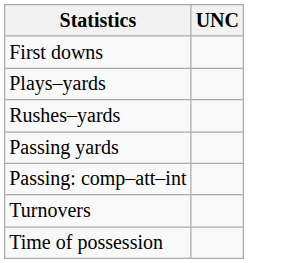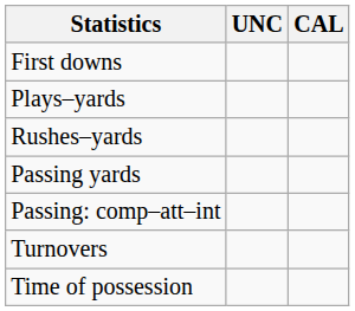+ column: CAL
